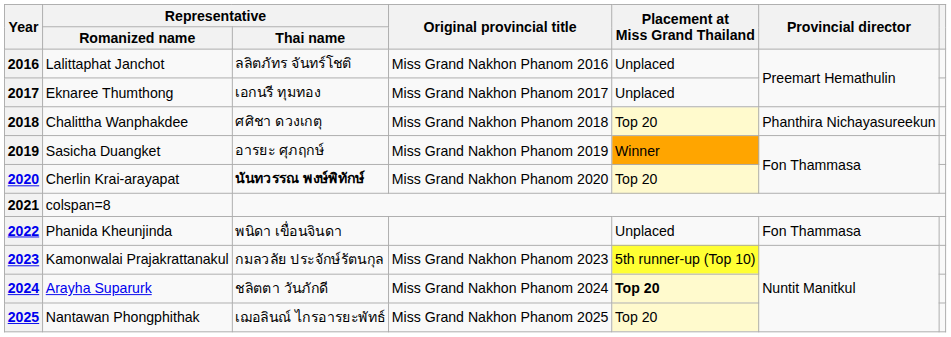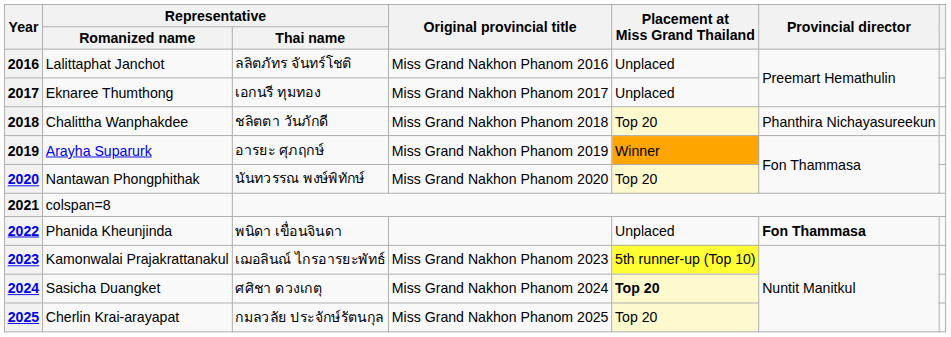2018 | Representative / Thai name: ศศิชา ดวงเกตุ -> ชลิตตา วันภักดี
2019 | Representative / Romanized name: Sasicha Duangket -> Arayha Suparurk
2020 | Representative / Romanized name: Cherlin Krai-arayapat -> Nantawan Phongphithak
2020 | Representative / Thai name: bold -> normal
2022 | Provincial director: normal -> bold
2023 | Representative / Thai name: กมลวลัย ประจักษ์รัตนกุล -> เฌอลินณ์ ไกรอารยะพัทธ์
2024 | Representative / Romanized name: Arayha Suparurk -> Sasicha Duangket
2024 | Representative / Thai name: ชลิตตา วันภักดี -> ศศิชา ดวงเกตุ
2025 | Representative / Romanized name: Nantawan Phongphithak -> Cherlin Krai-arayapat
2025 | Representative / Thai name: เฌอลินณ์ ไกรอารยะพัทธ์ -> กมลวลัย ประจักษ์รัตนกุล
